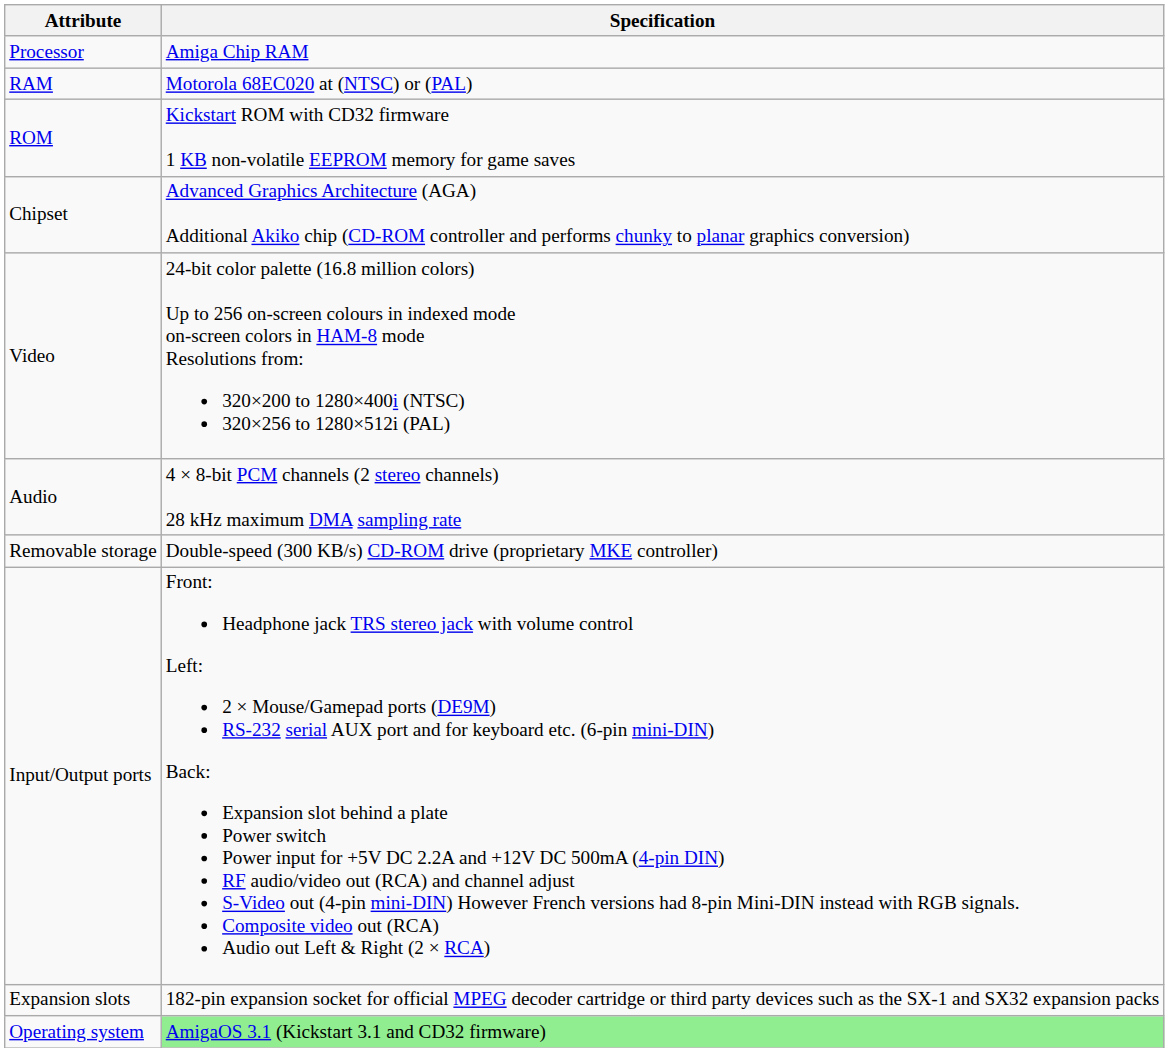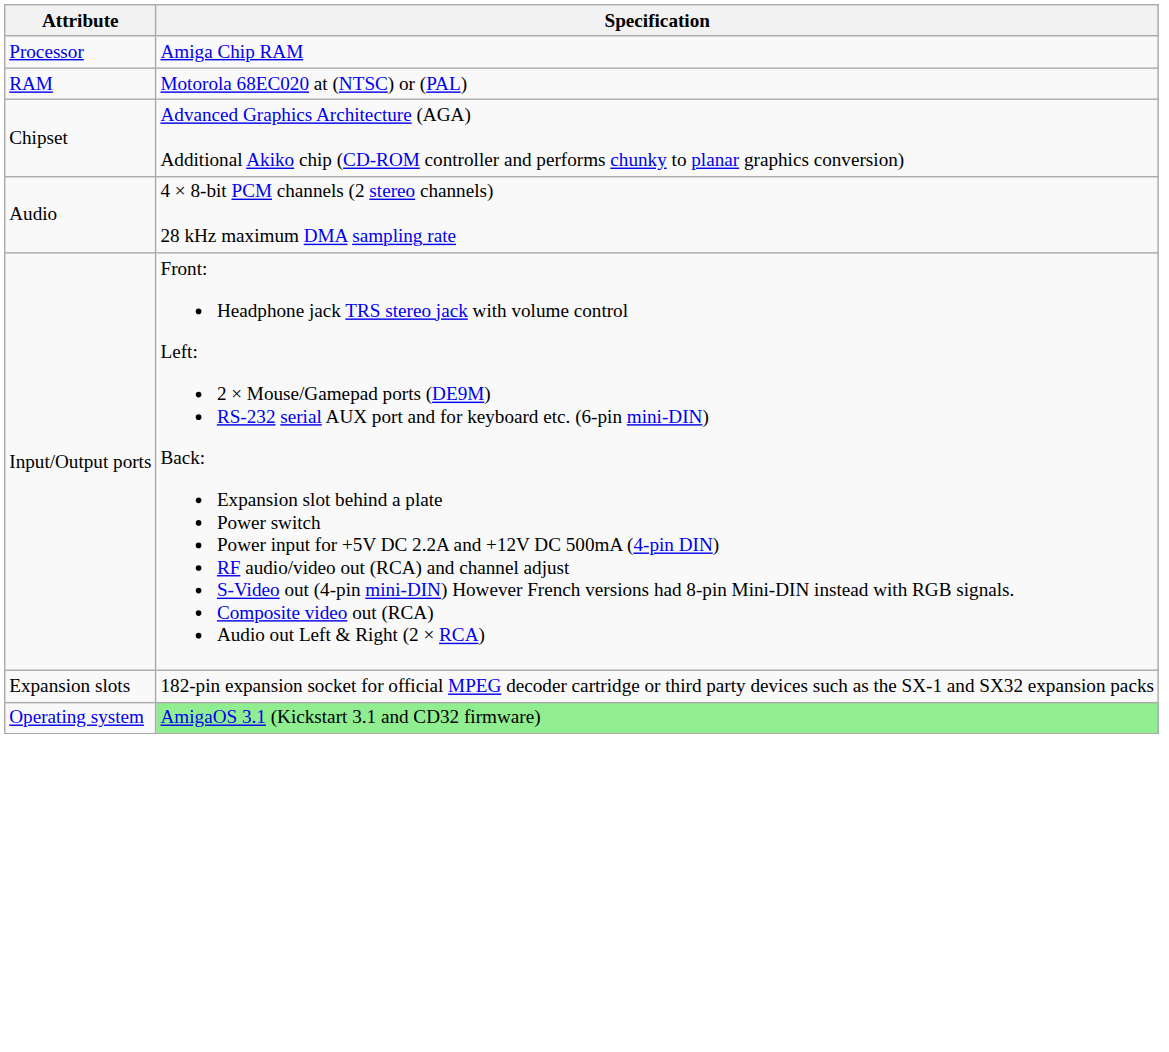- row: ROM | Kickstart ROM with CD32 firmware 1 KB non-volatile EEPROM memory for game saves
- row: Video | 24-bit color palette (16.8 million colors) Up to 256 on-screen colours in indexed mode on-screen colors in HAM-8 mode Resolutions from: 320×200 to 1280×400i (NTSC) 320×256 to 1280×512i (PAL)
- row: Removable storage | Double-speed (300 KB/s) CD-ROM drive (proprietary MKE controller)
